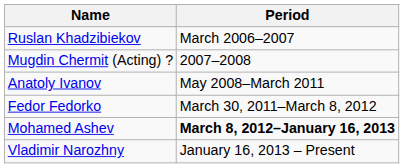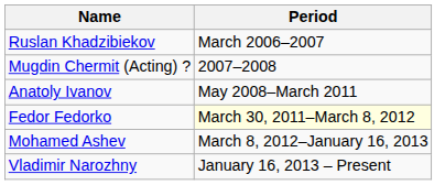Fedor Fedorko | Period: no background -> lightyellow background
Mohamed Ashev | Period: bold -> normal
